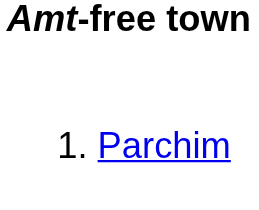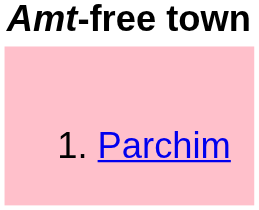row 2 | column 1: no background -> pink background
